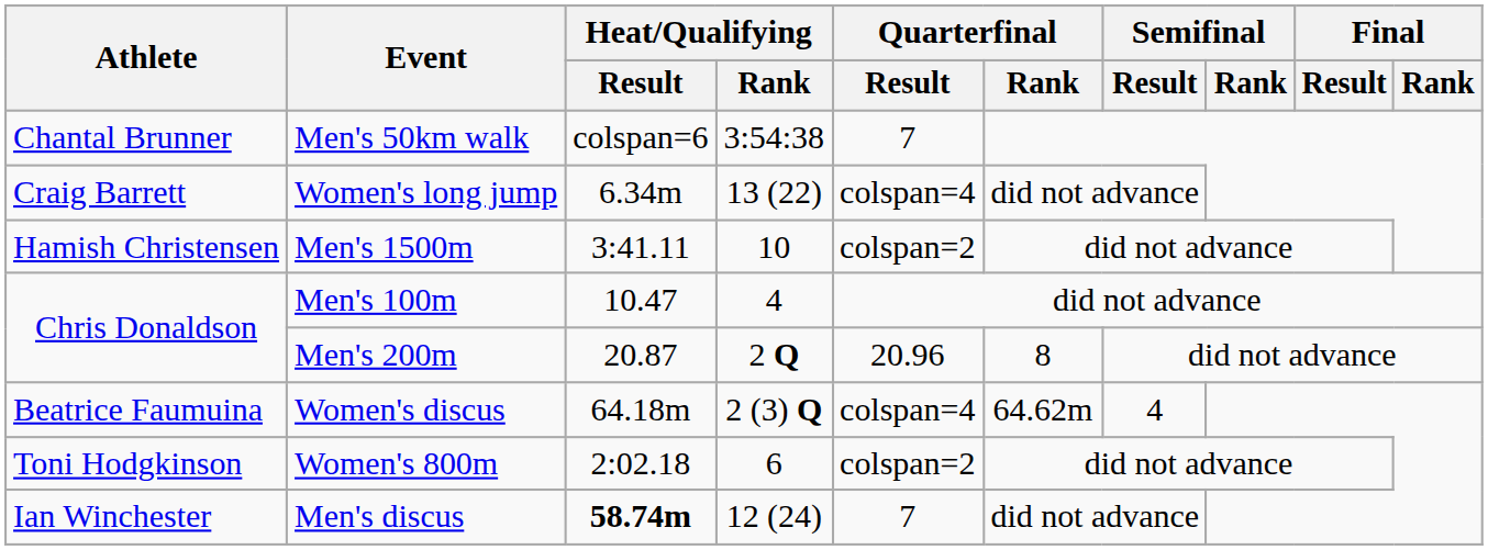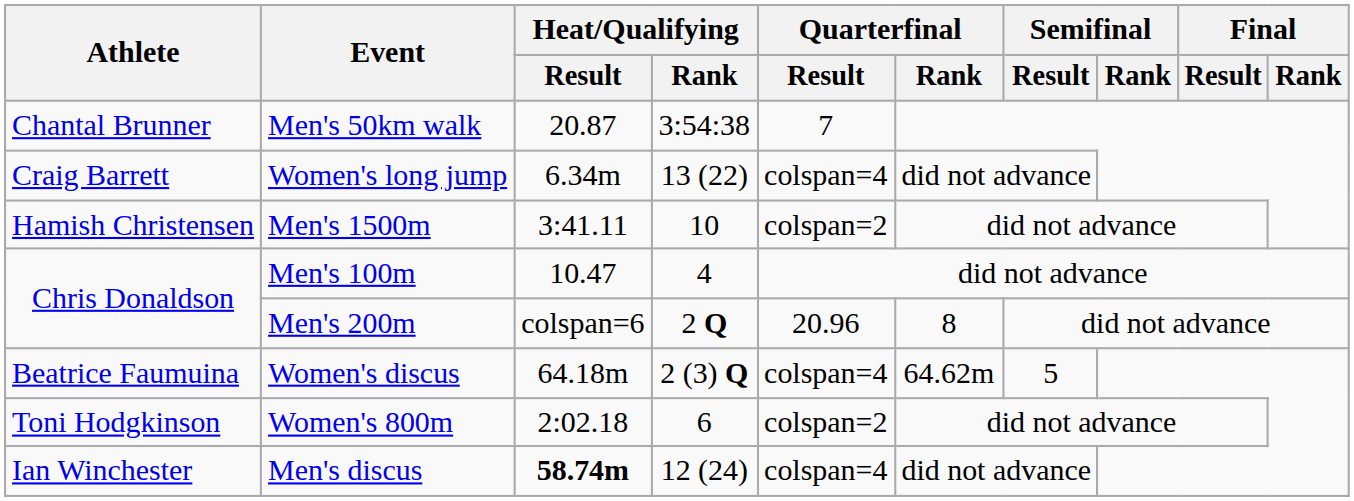Men's 50km walk | Heat/Qualifying / Result: colspan=6 -> 20.87
Men's 200m | Heat/Qualifying / Result: 20.87 -> colspan=6
Women's discus | Semifinal / Result: 4 -> 5
Men's discus | Quarterfinal / Result: 7 -> colspan=4
